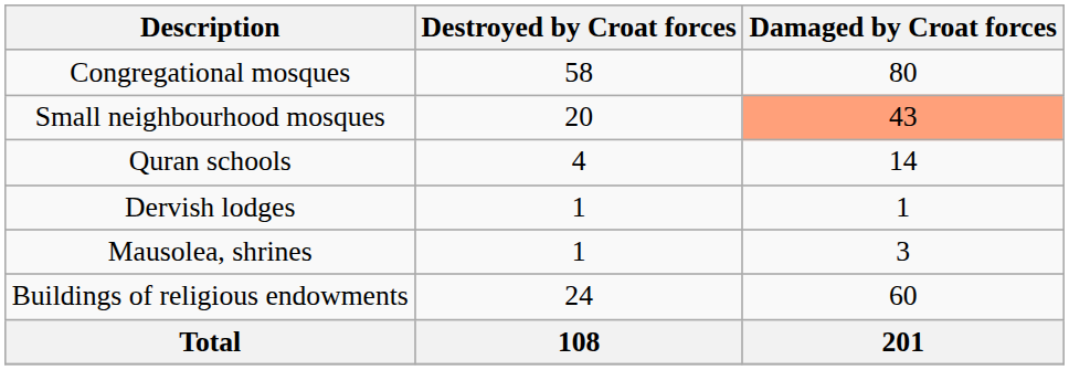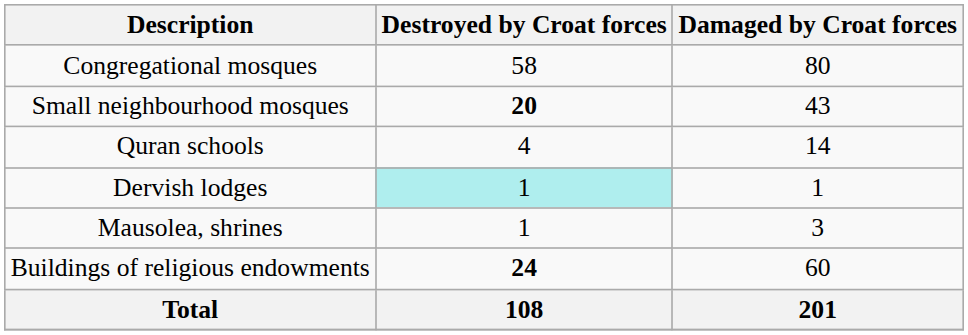Small neighbourhood mosques | Destroyed by Croat forces: normal -> bold
Small neighbourhood mosques | Damaged by Croat forces: lightsalmon background -> no background
Dervish lodges | Destroyed by Croat forces: no background -> paleturquoise background
Buildings of religious endowments | Destroyed by Croat forces: normal -> bold
